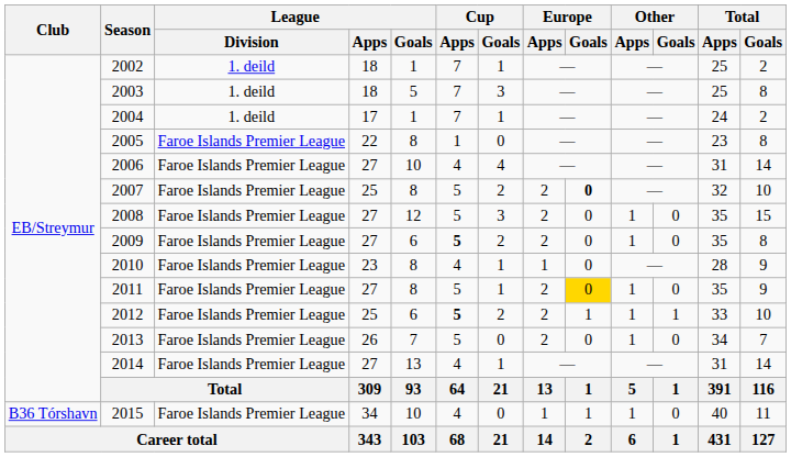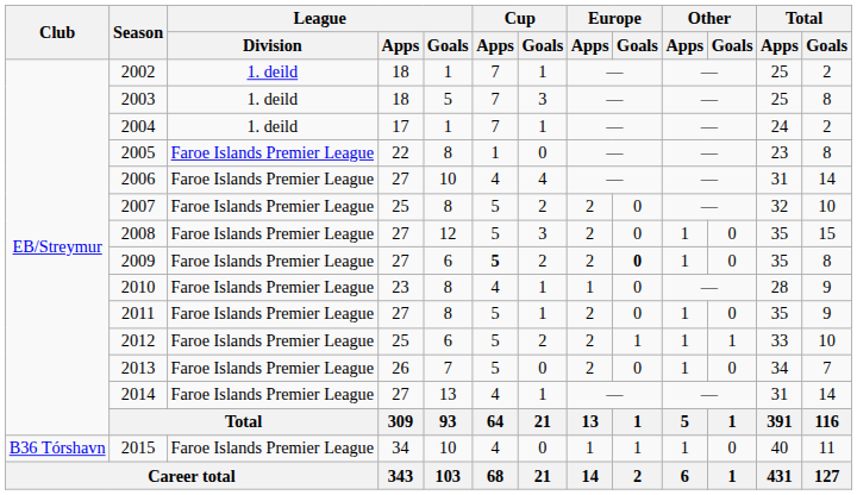2007 | Europe / Goals: bold -> normal
2009 | Europe / Goals: normal -> bold
2011 | Europe / Goals: gold background -> no background
2012 | Cup / Apps: bold -> normal
